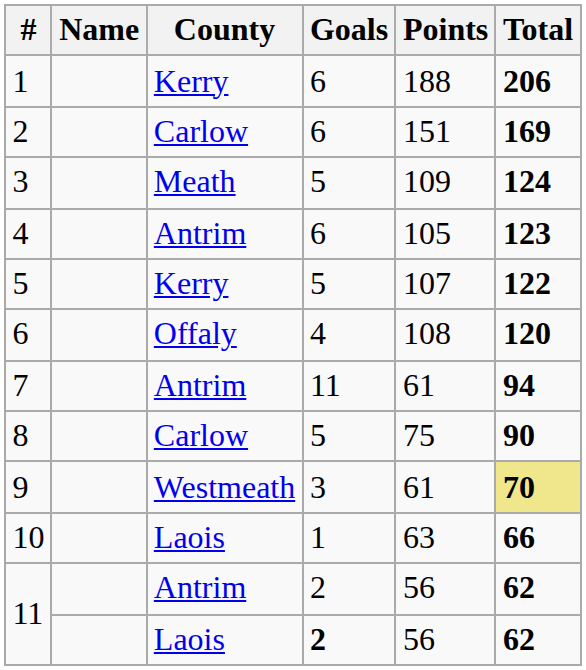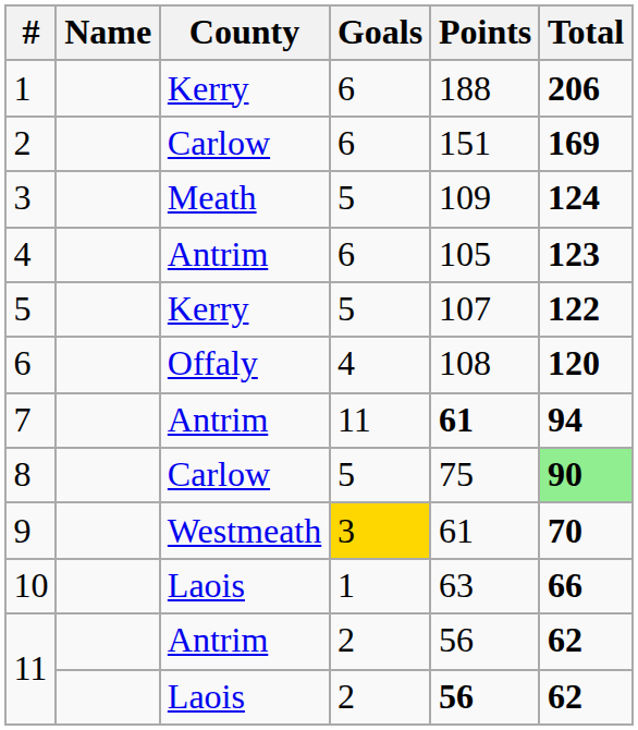7 | Points: normal -> bold
8 | Total: no background -> lightgreen background
9 | Goals: no background -> gold background
9 | Total: khaki background -> no background
11 / Laois | Goals: bold -> normal
11 / Laois | Points: normal -> bold
